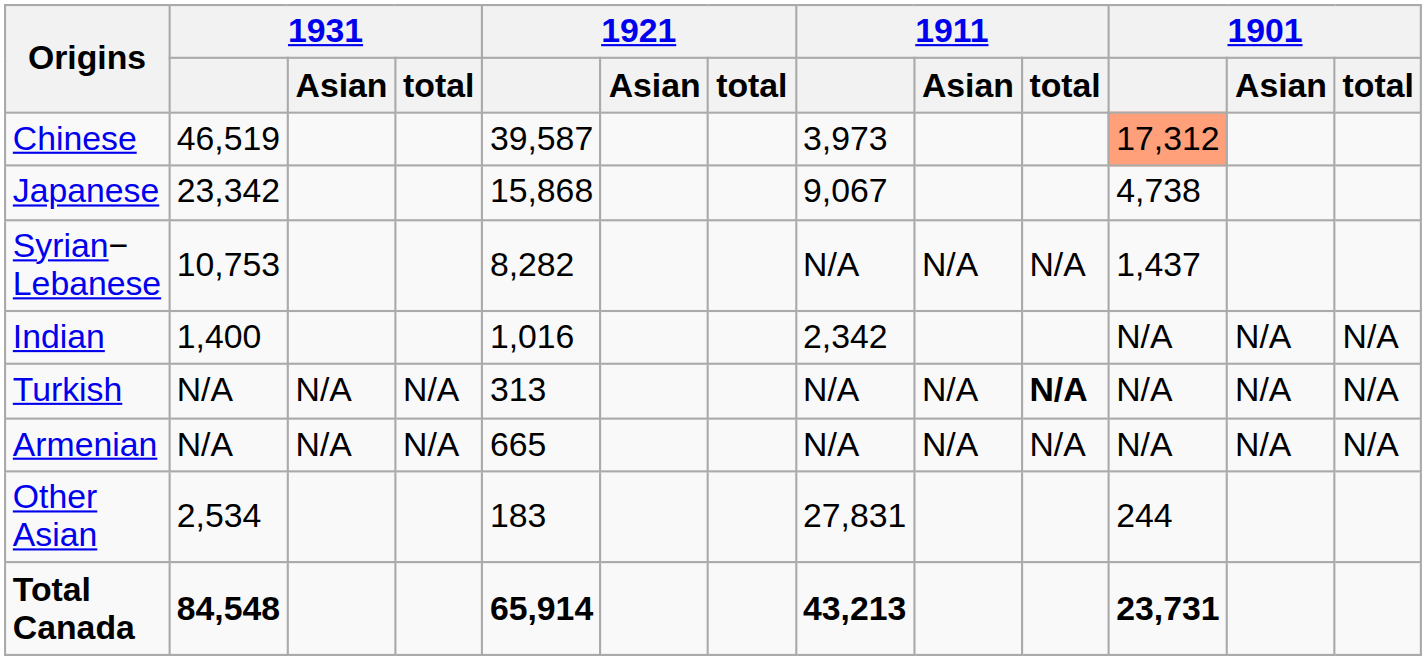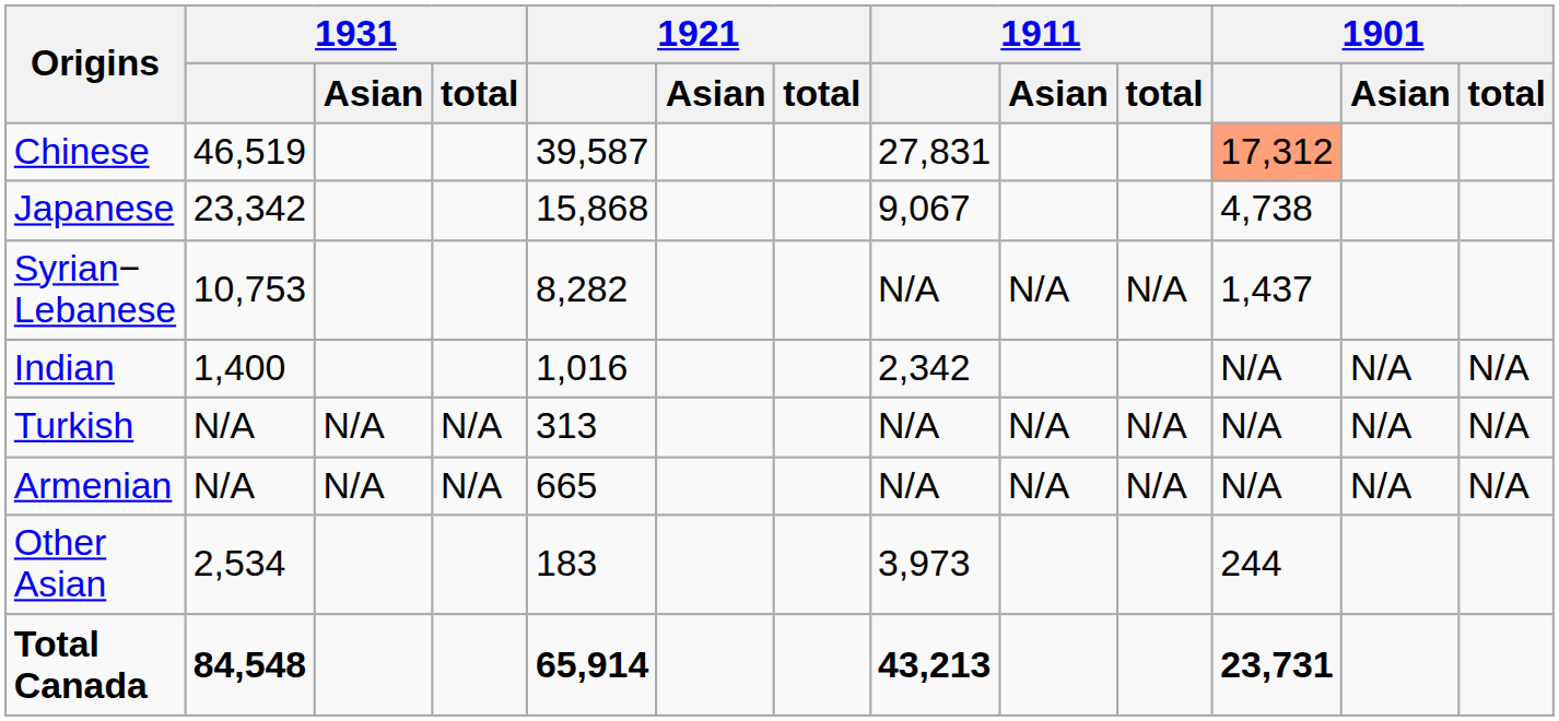Chinese | 1911: 3,973 -> 27,831
Turkish | 1911 / total: bold -> normal
Other Asian | 1911: 27,831 -> 3,973
